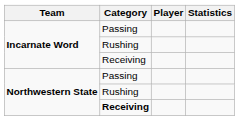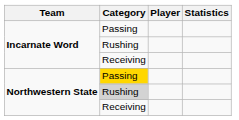Northwestern State / Passing | Category: no background -> gold background
Northwestern State / Rushing | Category: no background -> lightgrey background
Northwestern State / Receiving | Category: bold -> normal
